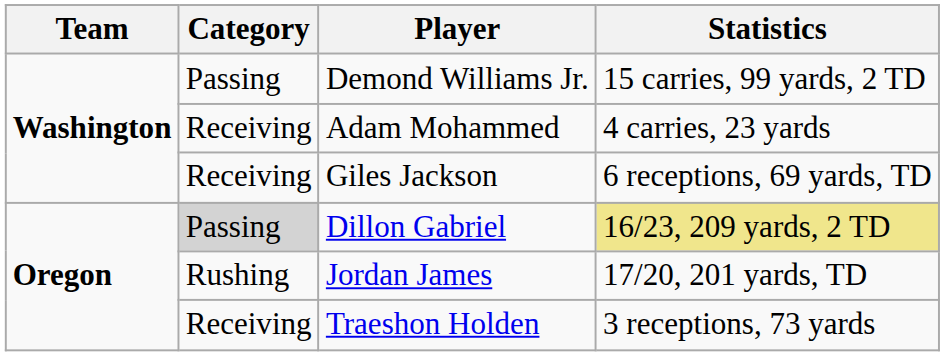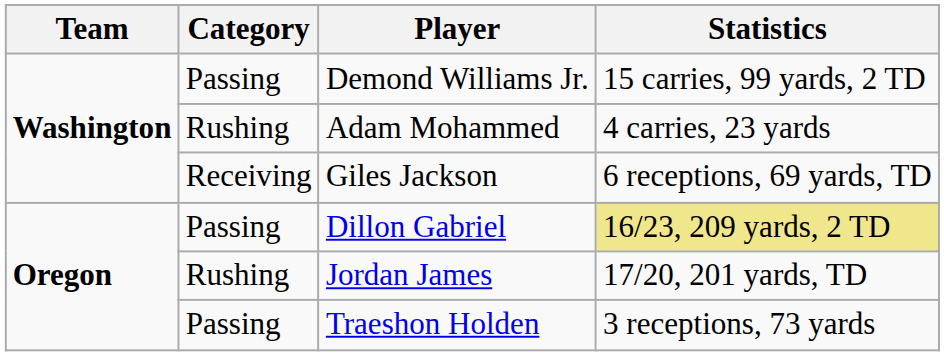Adam Mohammed | Category: Receiving -> Rushing
Dillon Gabriel | Category: lightgrey background -> no background
Traeshon Holden | Category: Receiving -> Passing
